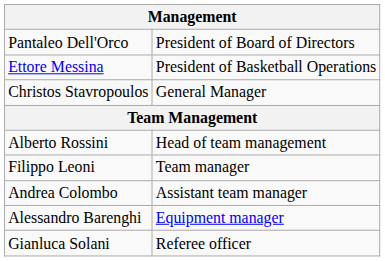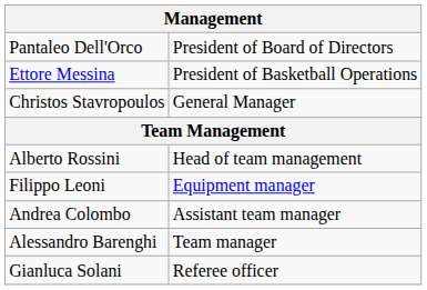Filippo Leoni | column 2: Team manager -> Equipment manager
Alessandro Barenghi | column 2: Equipment manager -> Team manager
